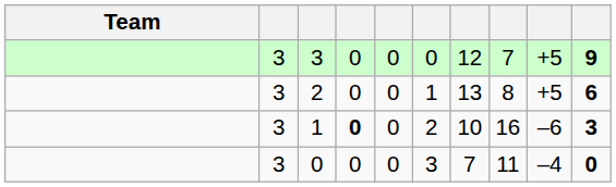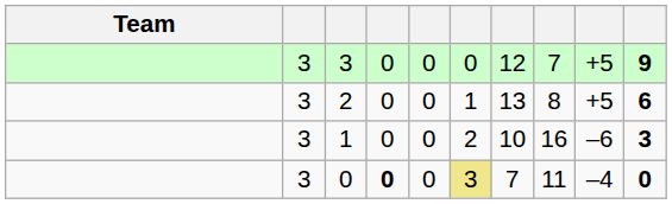row 4 | column 4: bold -> normal
row 5 | column 4: normal -> bold
row 5 | column 6: no background -> khaki background
